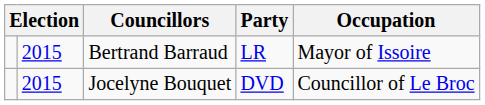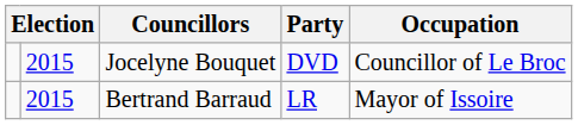rows swapped: Bertrand Barraud <-> Jocelyne Bouquet
